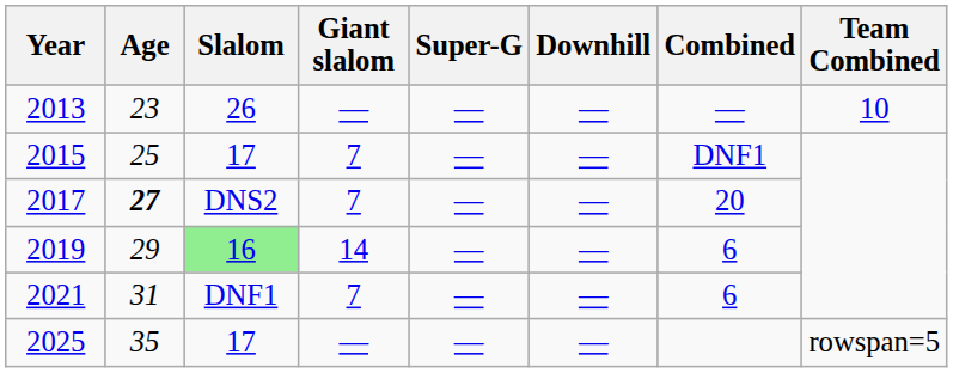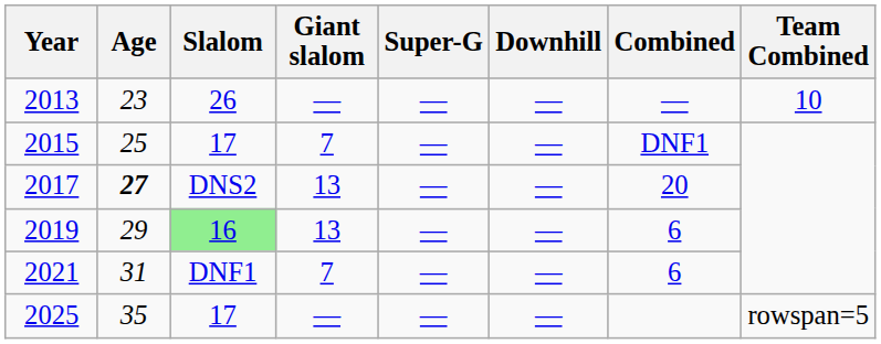2017 | Giant slalom: 7 -> 13
2019 | Giant slalom: 14 -> 13
